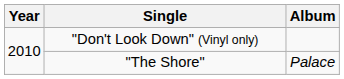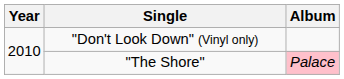"The Shore" | Album: no background -> pink background
